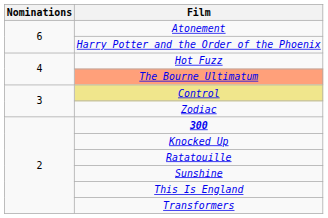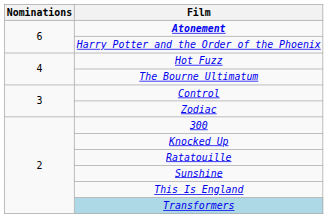Atonement | Film: normal -> bold
The Bourne Ultimatum | Film: lightsalmon background -> no background
Control | Film: khaki background -> no background
300 | Film: bold -> normal
Transformers | Film: no background -> lightblue background
